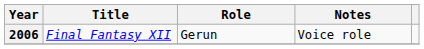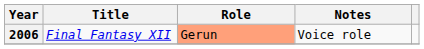2006 | Role: no background -> lightsalmon background
